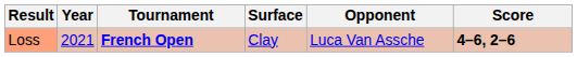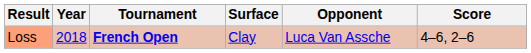Loss | Year: 2021 -> 2018
Loss | Score: bold -> normal
